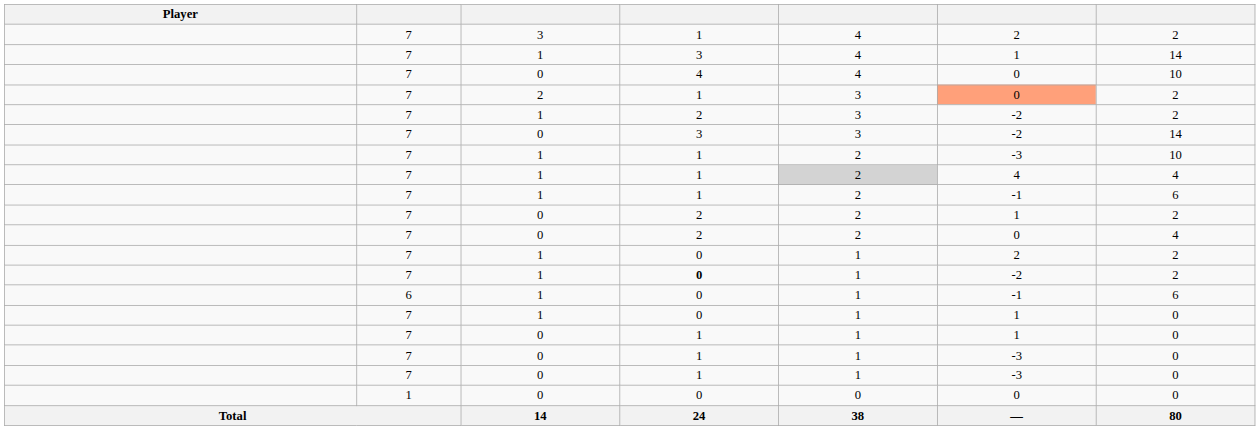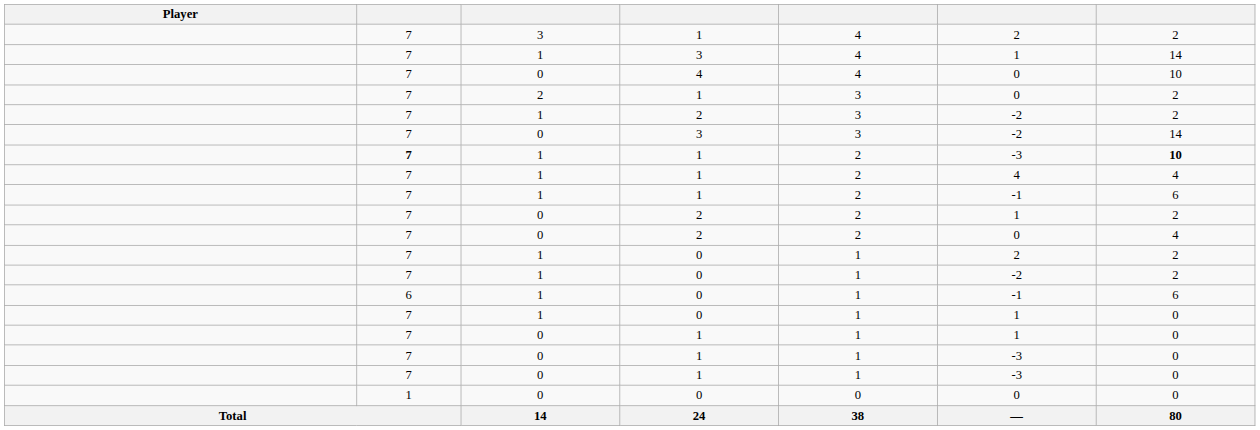row 5 | column 6: lightsalmon background -> no background
row 8 | column 2: normal -> bold
row 8 | column 7: normal -> bold
row 9 | column 5: lightgrey background -> no background
row 14 | column 4: bold -> normal
